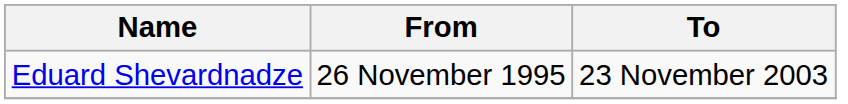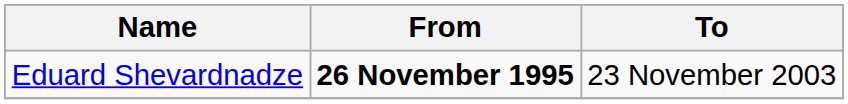Eduard Shevardnadze | From: normal -> bold
